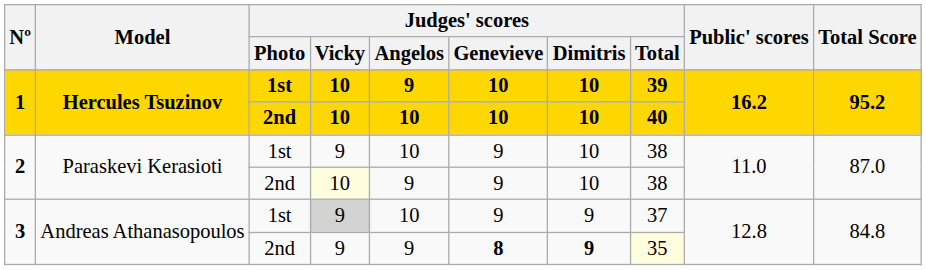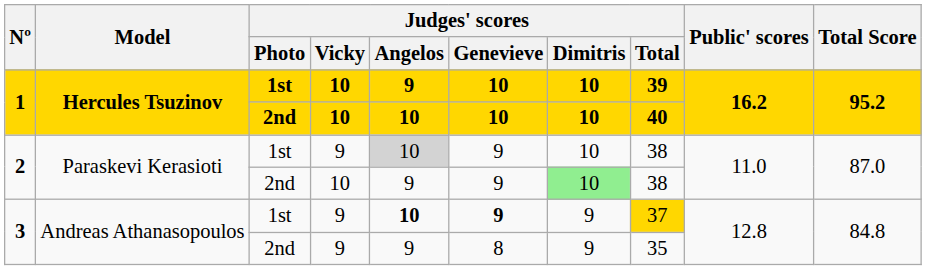2 / 1st | Judges' scores / Angelos / 9 / 10: no background -> lightgrey background
2 / 2nd | Judges' scores / Vicky / 10: lightyellow background -> no background
2 / 2nd | Judges' scores / Dimitris / 10: no background -> lightgreen background
3 / 1st | Judges' scores / Vicky / 10: lightgrey background -> no background
3 / 1st | Judges' scores / Angelos / 9 / 10: normal -> bold
3 / 1st | Judges' scores / Genevieve / 10: normal -> bold
3 / 1st | Judges' scores / Total / 39 / 40: no background -> gold background
3 / 2nd | Judges' scores / Genevieve / 10: bold -> normal
3 / 2nd | Judges' scores / Dimitris / 10: bold -> normal
3 / 2nd | Judges' scores / Total / 39 / 40: lightyellow background -> no background
